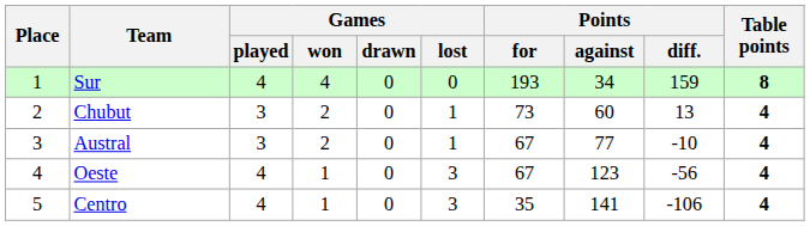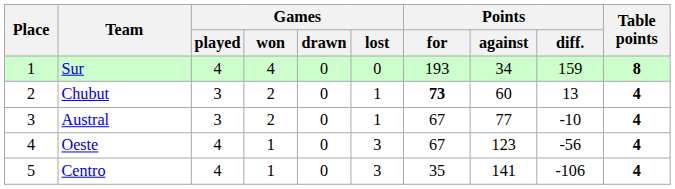Chubut | Points / for: normal -> bold
